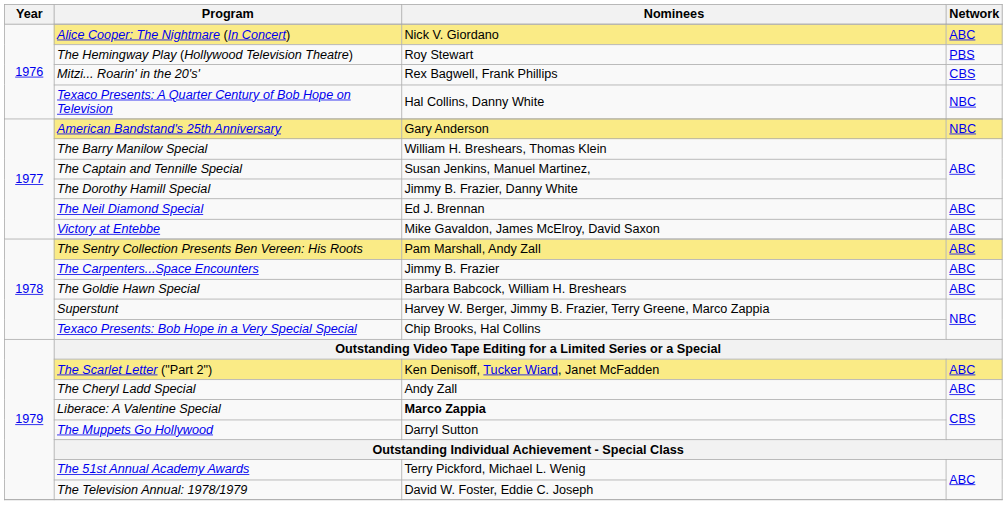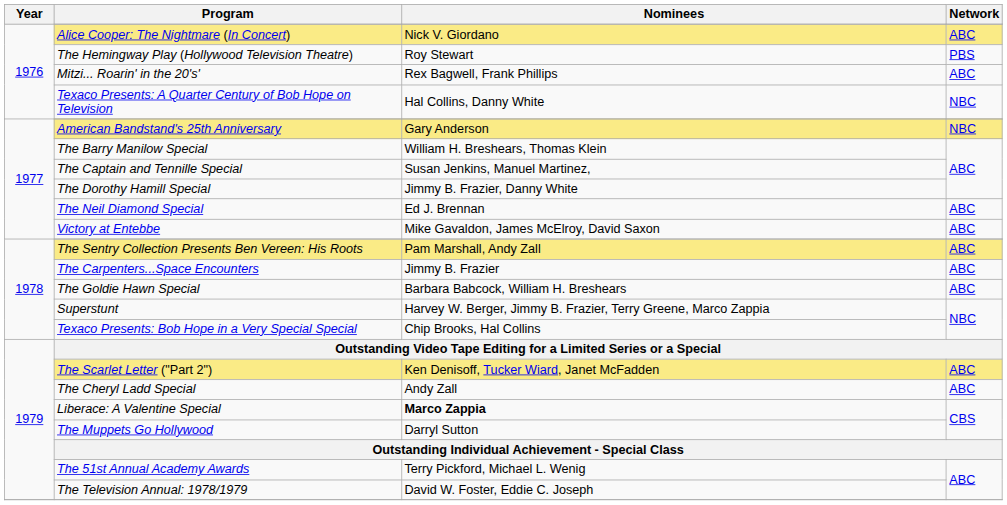Mitzi... Roarin' in the 20's' | Network: CBS -> ABC
